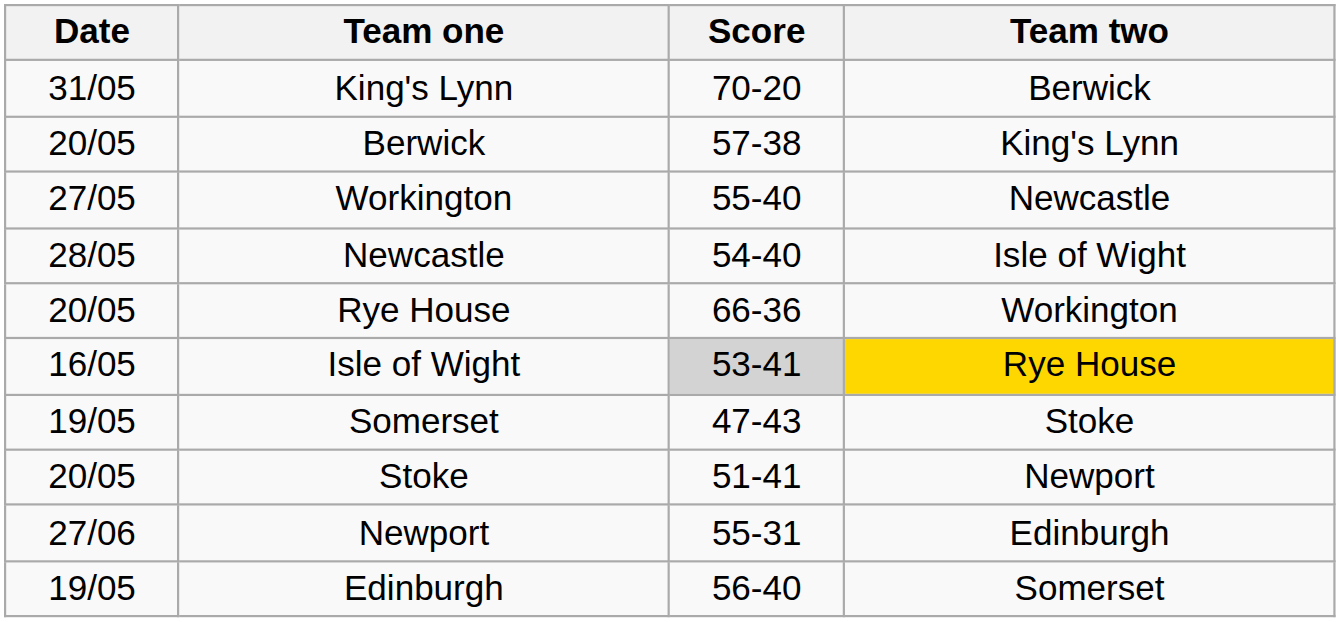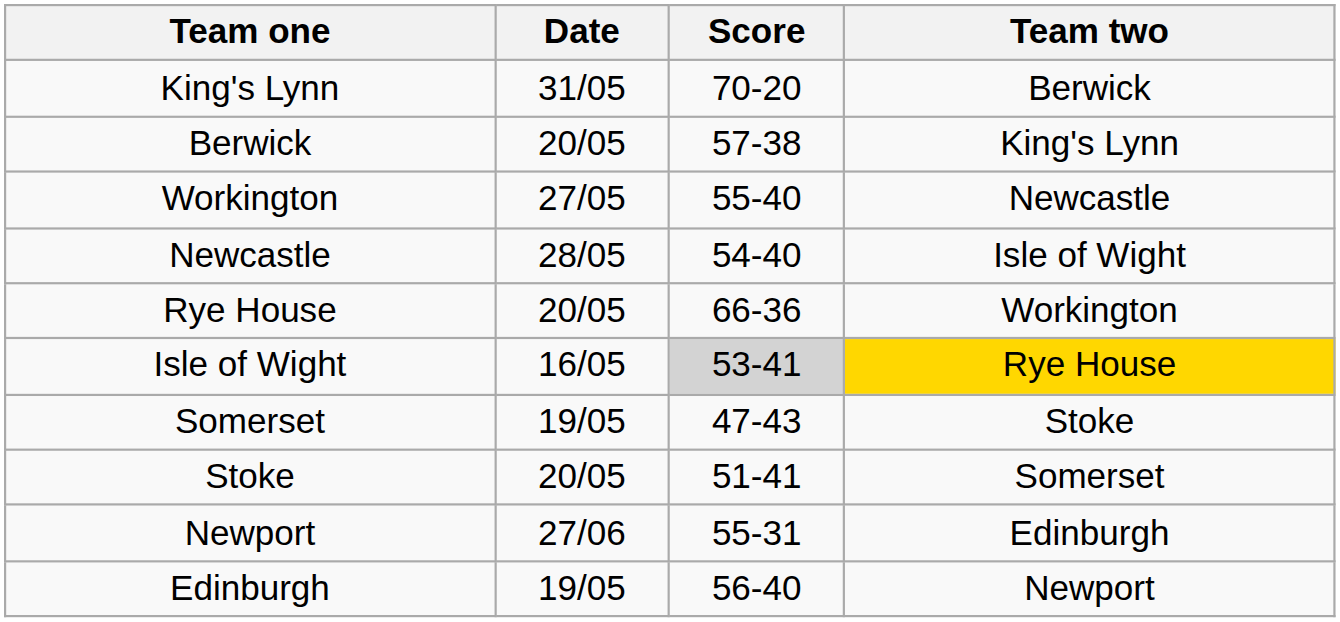columns swapped: Date <-> Team one
row 9 | Team two: Newport -> Somerset
row 11 | Team two: Somerset -> Newport
